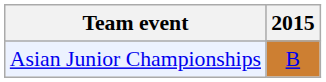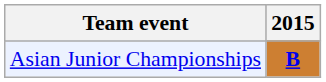Asian Junior Championships | 2015: normal -> bold
